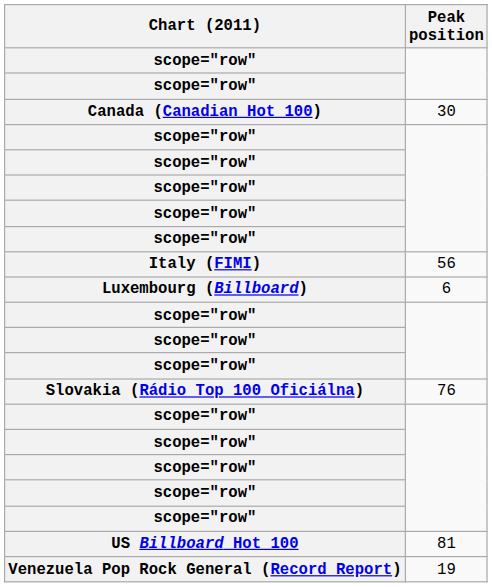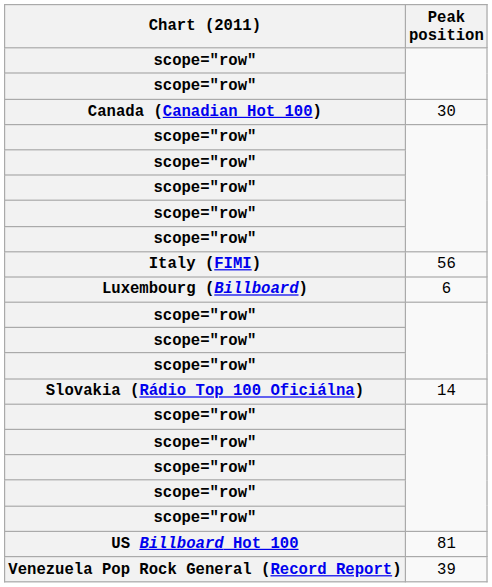Slovakia (Rádio Top 100 Oficiálna) | Peak position: 76 -> 14
Venezuela Pop Rock General (Record Report) | Peak position: 19 -> 39
